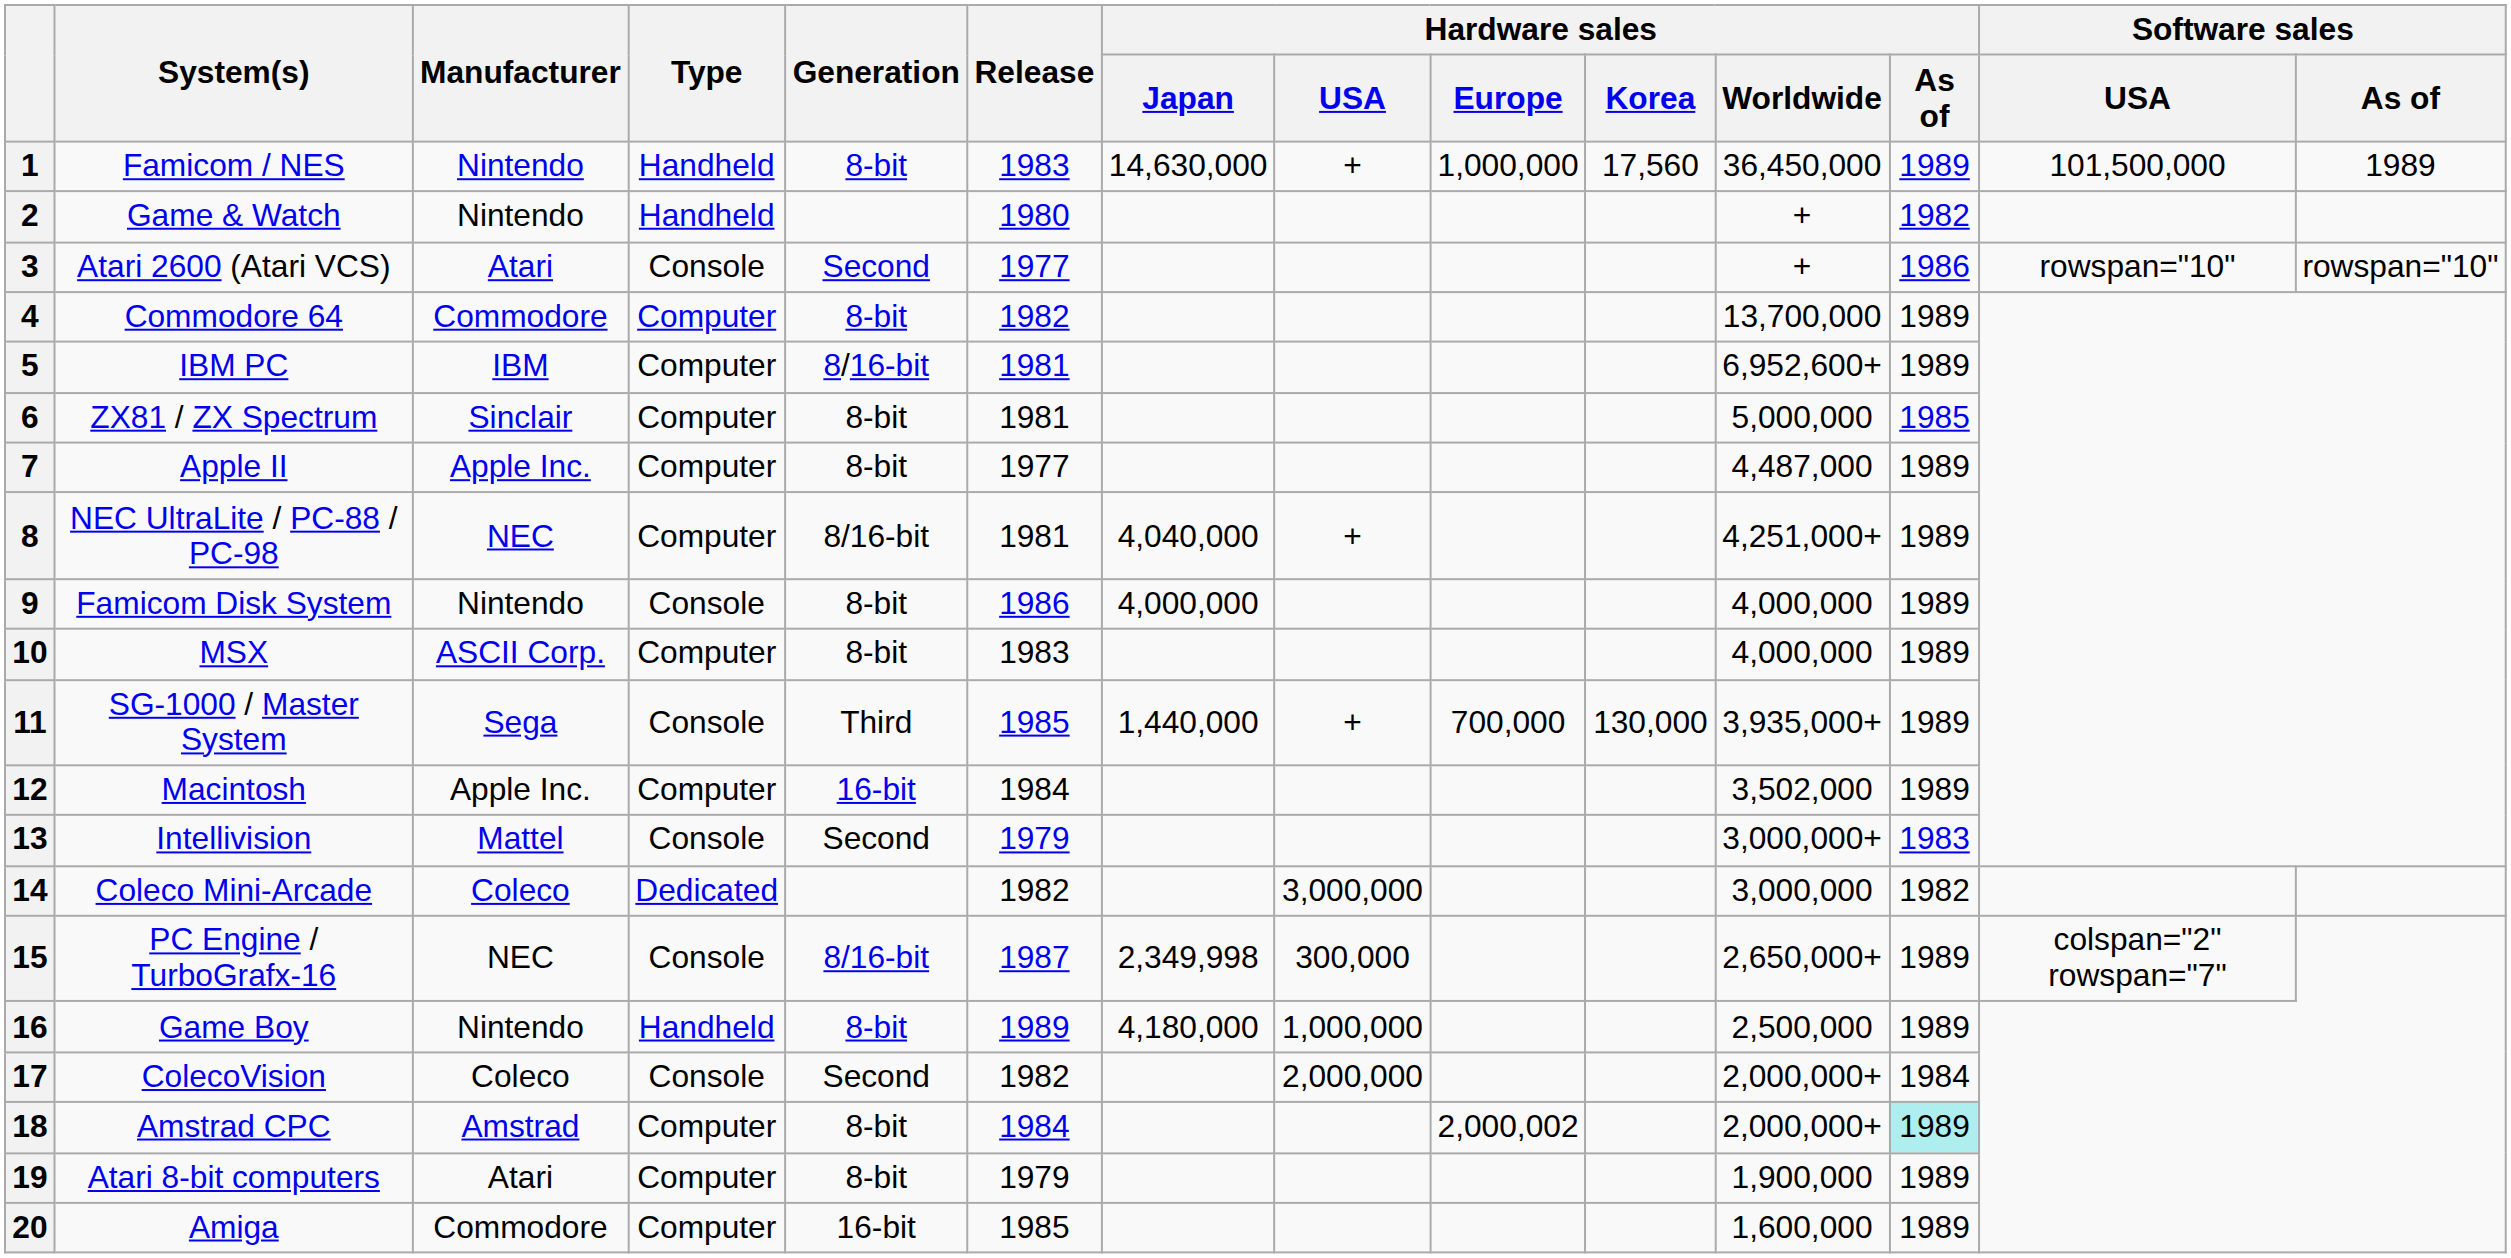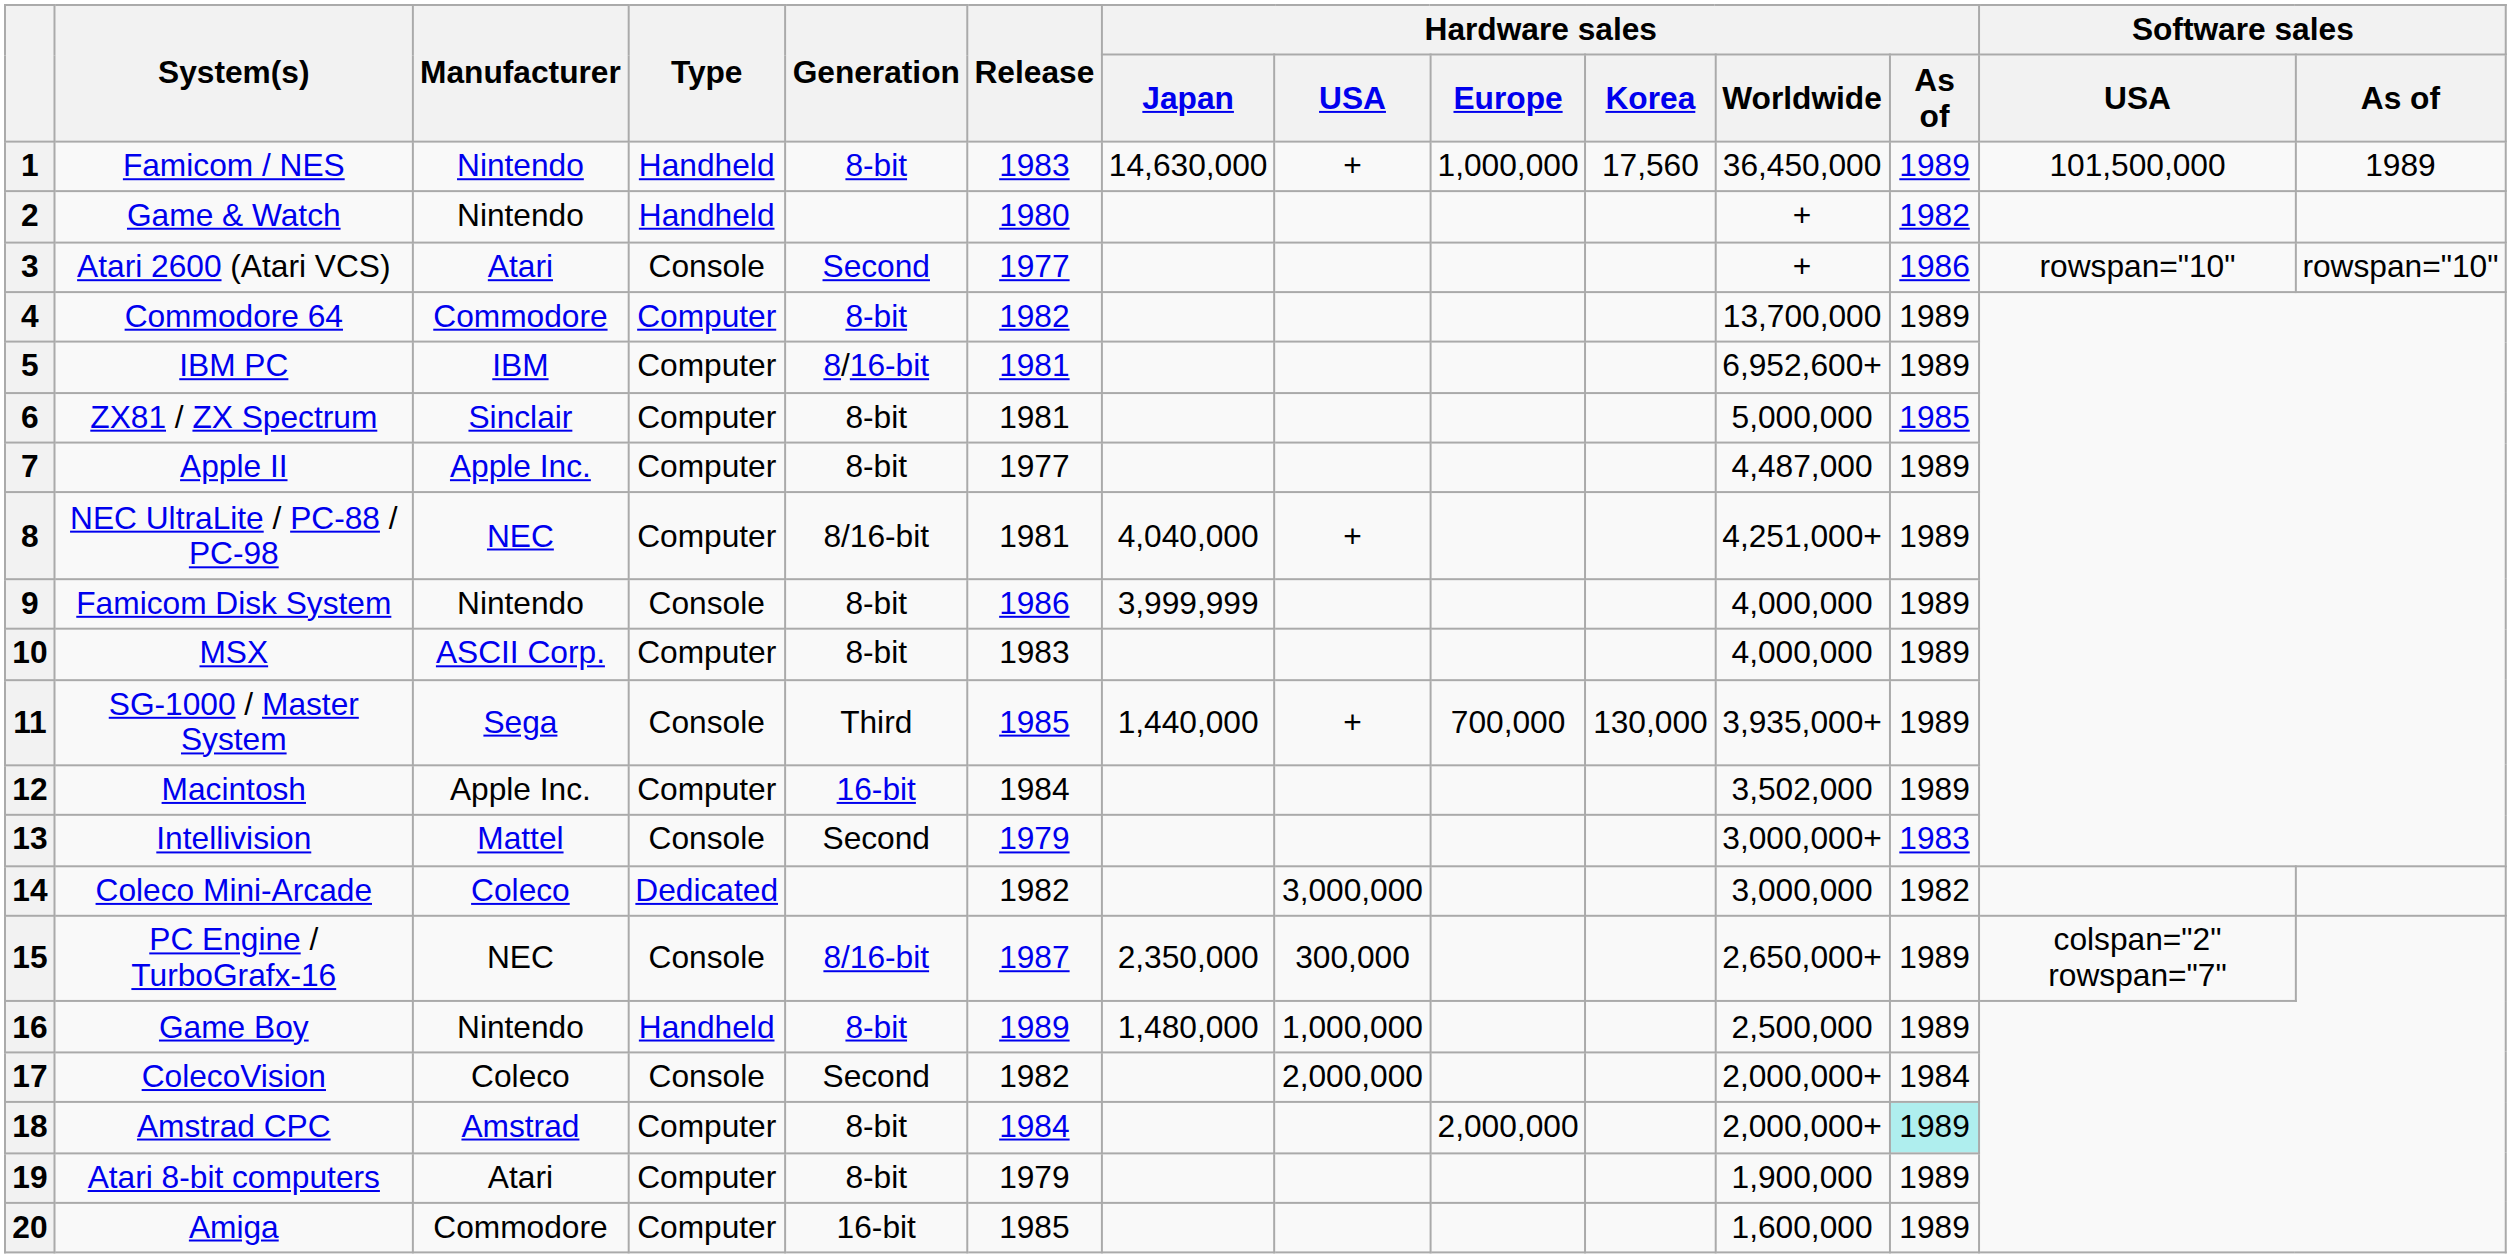9 | Hardware sales / Japan: 4,000,000 -> 3,999,999
15 | Hardware sales / Japan: 2,349,998 -> 2,350,000
16 | Hardware sales / Japan: 4,180,000 -> 1,480,000
18 | Hardware sales / Europe: 2,000,002 -> 2,000,000
